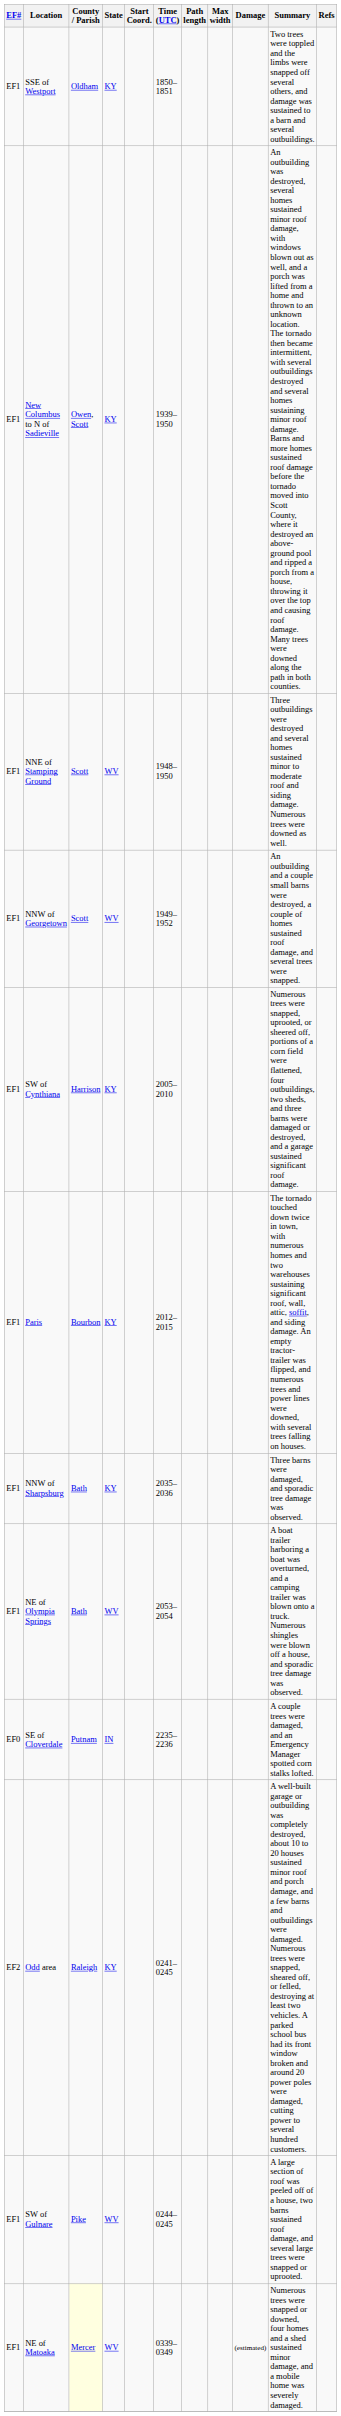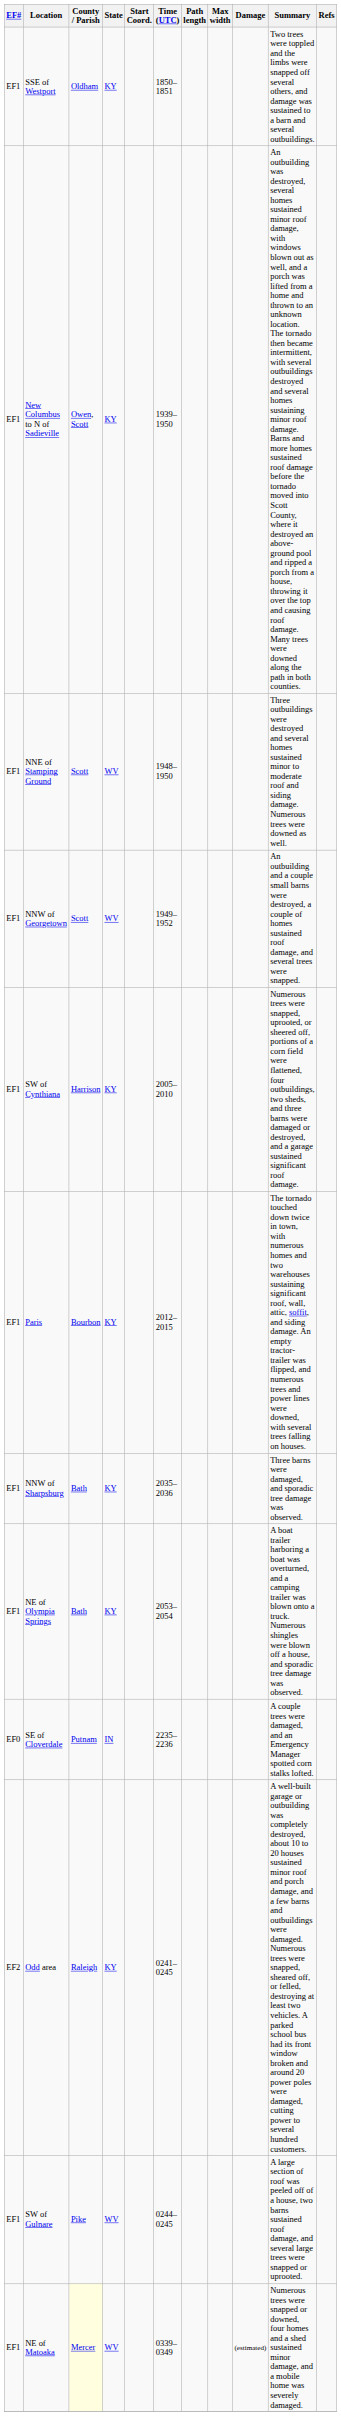NE of Olympia Springs | State: WV -> KY
